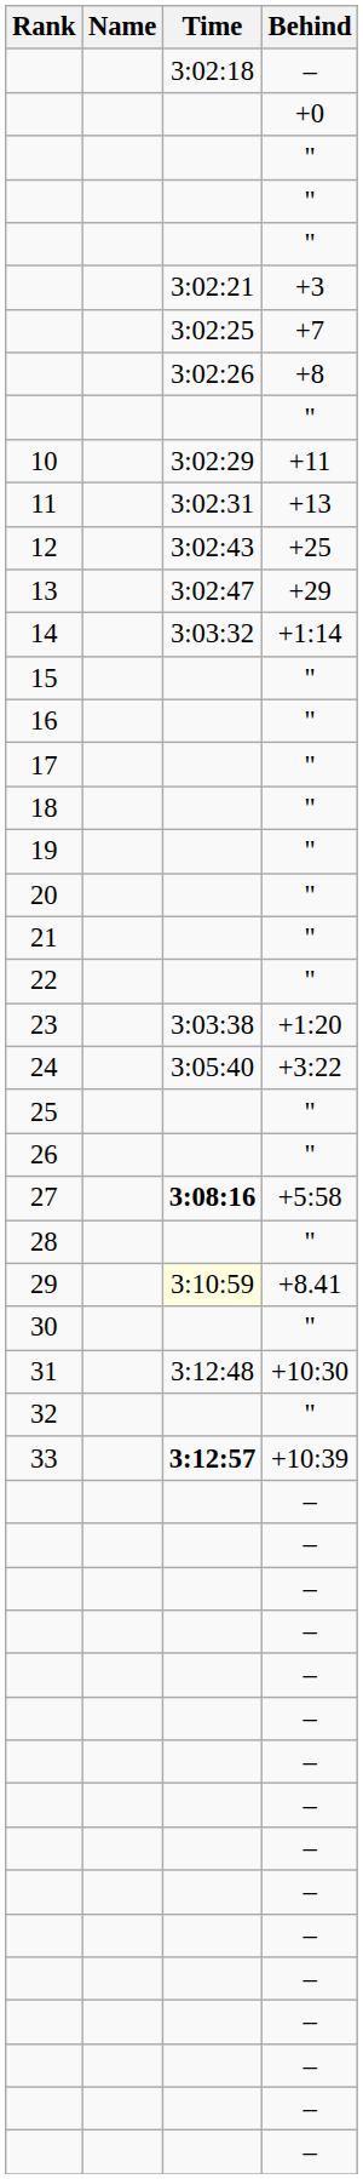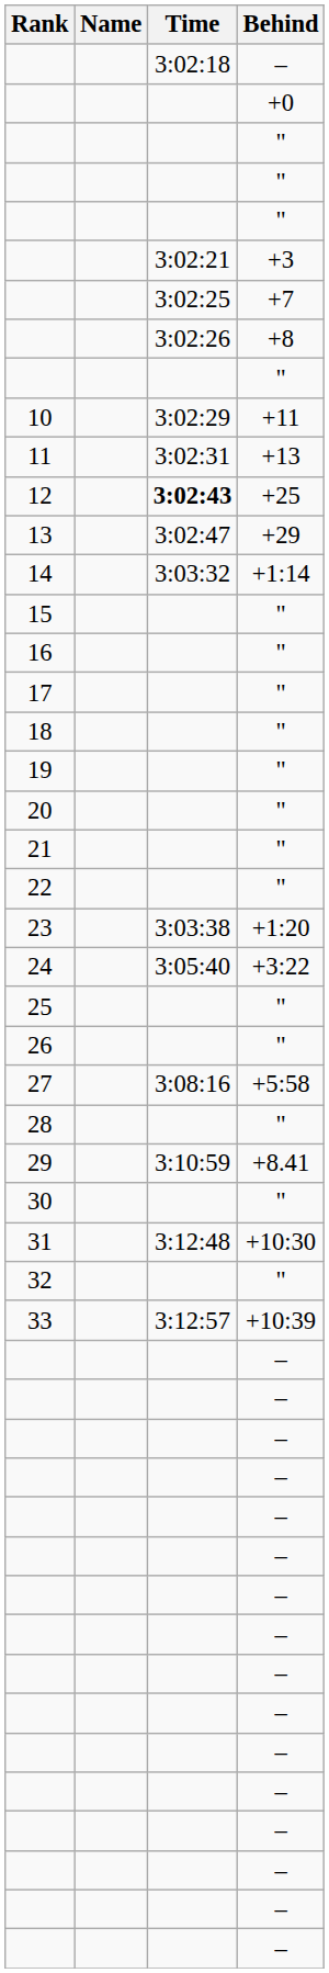12 | Time: normal -> bold
27 | Time: bold -> normal
29 | Time: lightyellow background -> no background
33 | Time: bold -> normal
